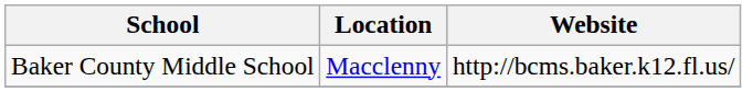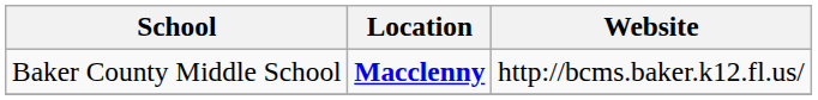Baker County Middle School | Location: normal -> bold
